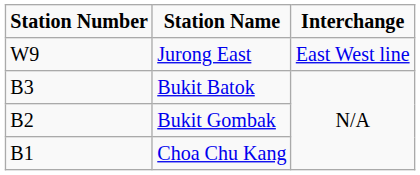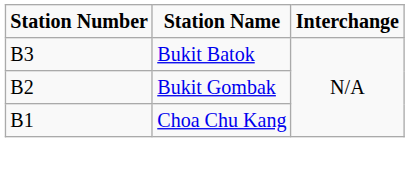- row: W9 | Jurong East | East West line
